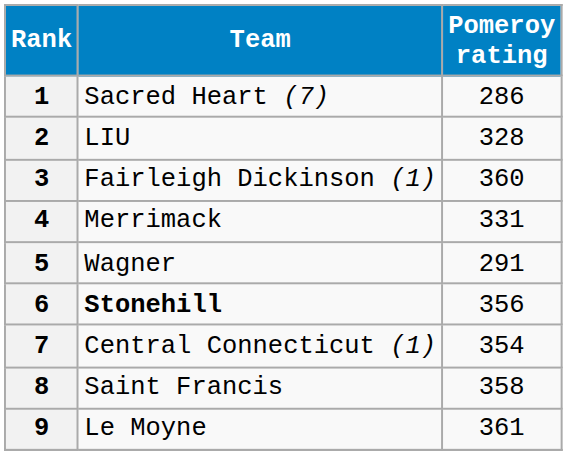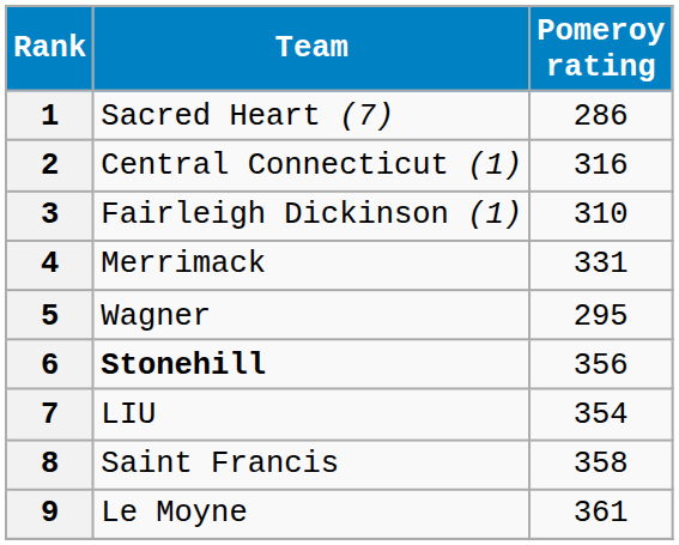2 | Team: LIU -> Central Connecticut (1)
2 | Pomeroy rating: 328 -> 316
3 | Pomeroy rating: 360 -> 310
5 | Pomeroy rating: 291 -> 295
7 | Team: Central Connecticut (1) -> LIU
